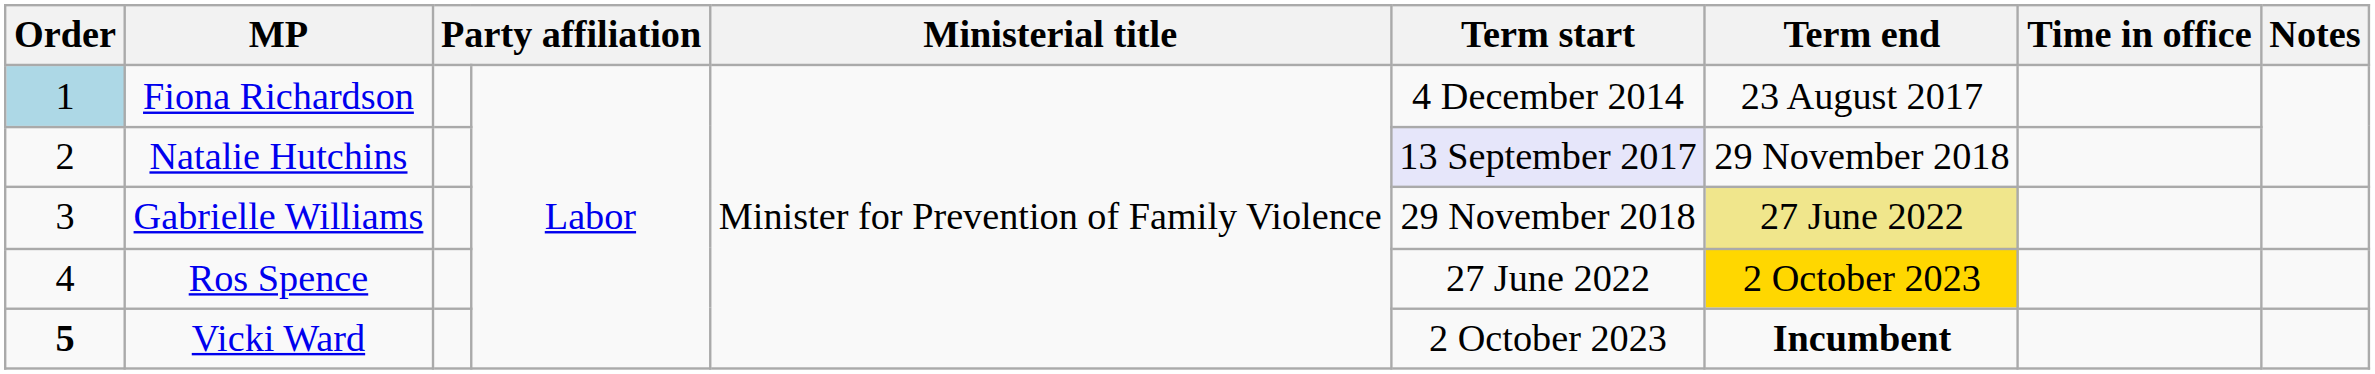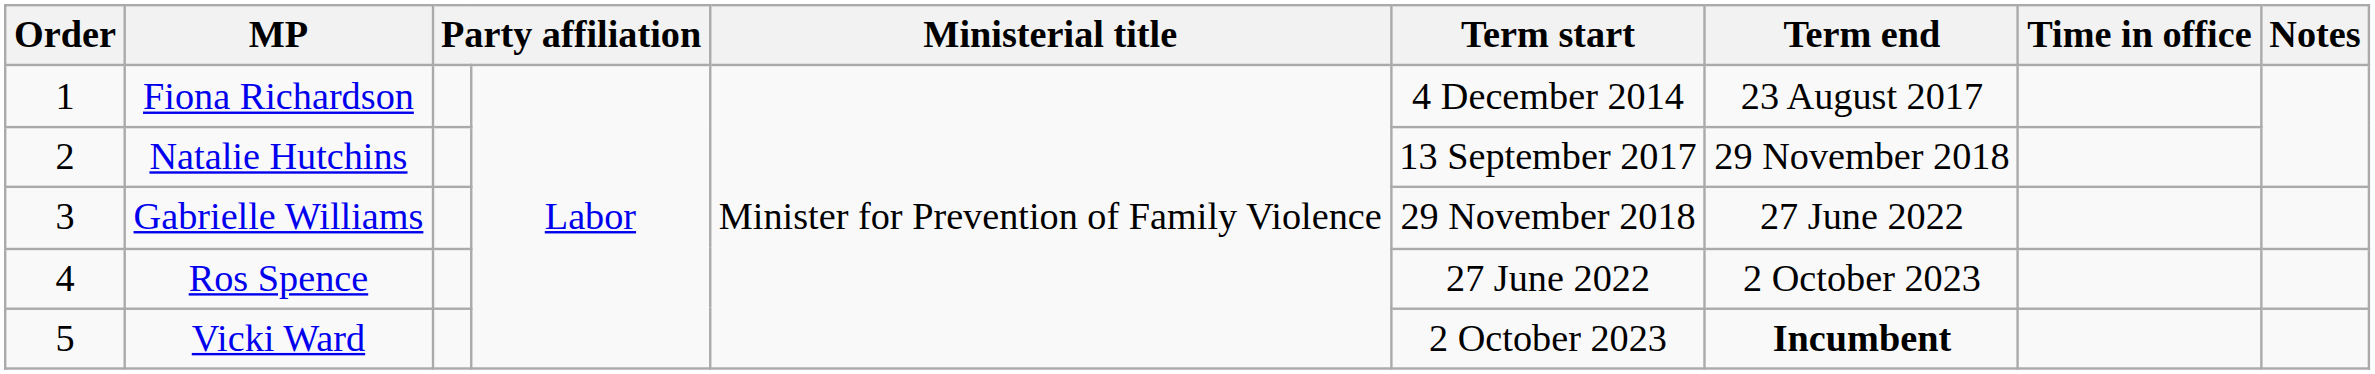Fiona Richardson | Order: lightblue background -> no background
Natalie Hutchins | Term start: lavender background -> no background
Gabrielle Williams | Term end: khaki background -> no background
Ros Spence | Term end: gold background -> no background
Vicki Ward | Order: bold -> normal
